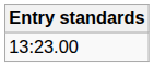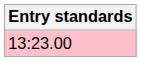row 2 | column 1: no background -> pink background
